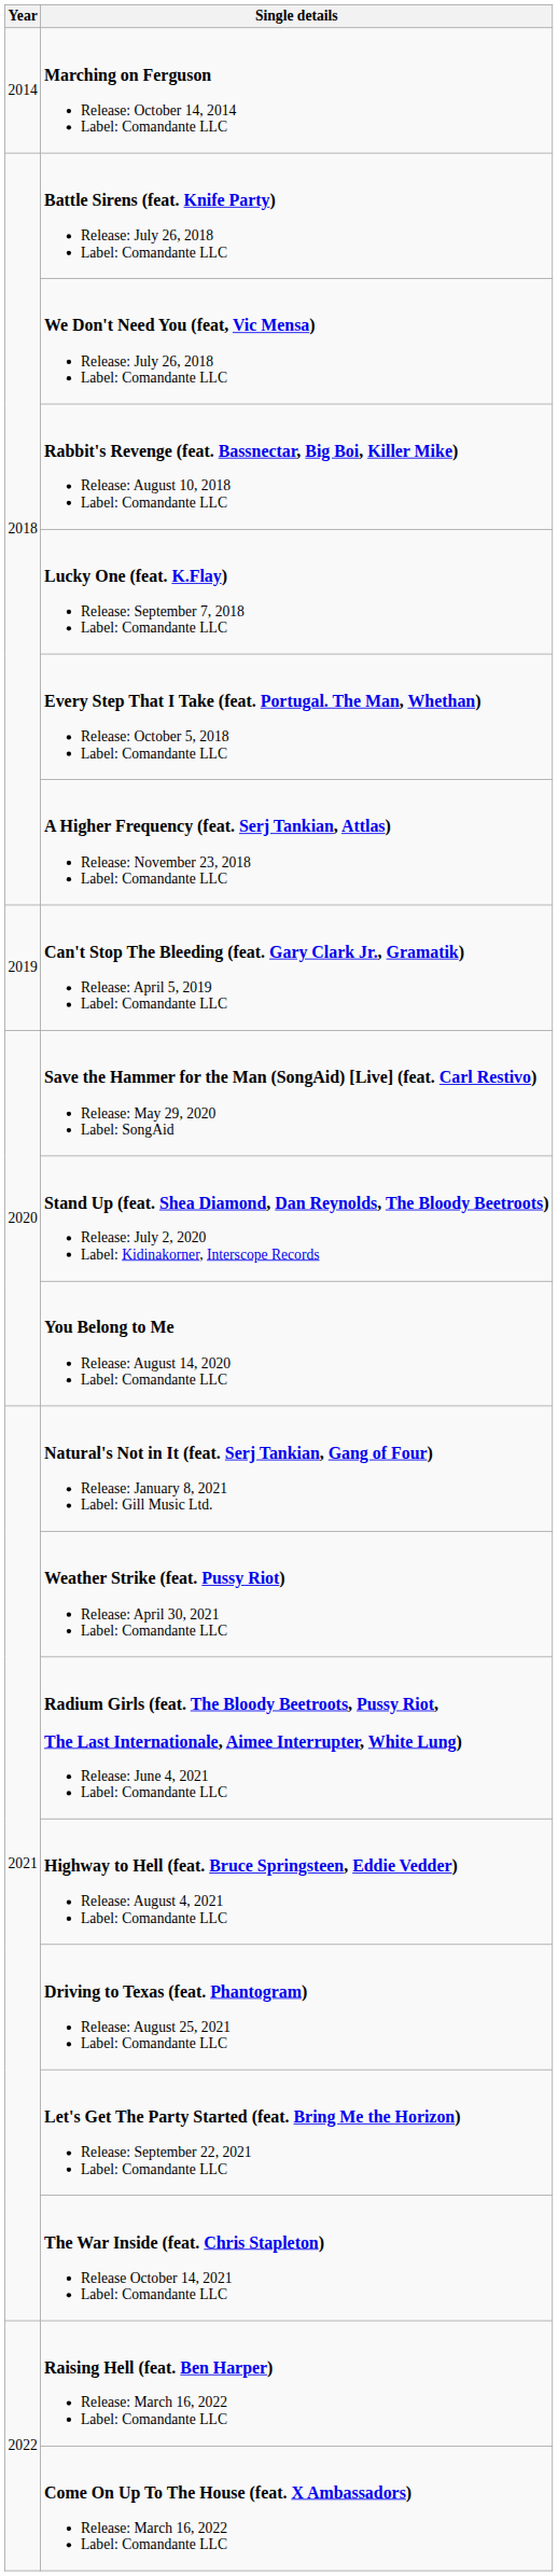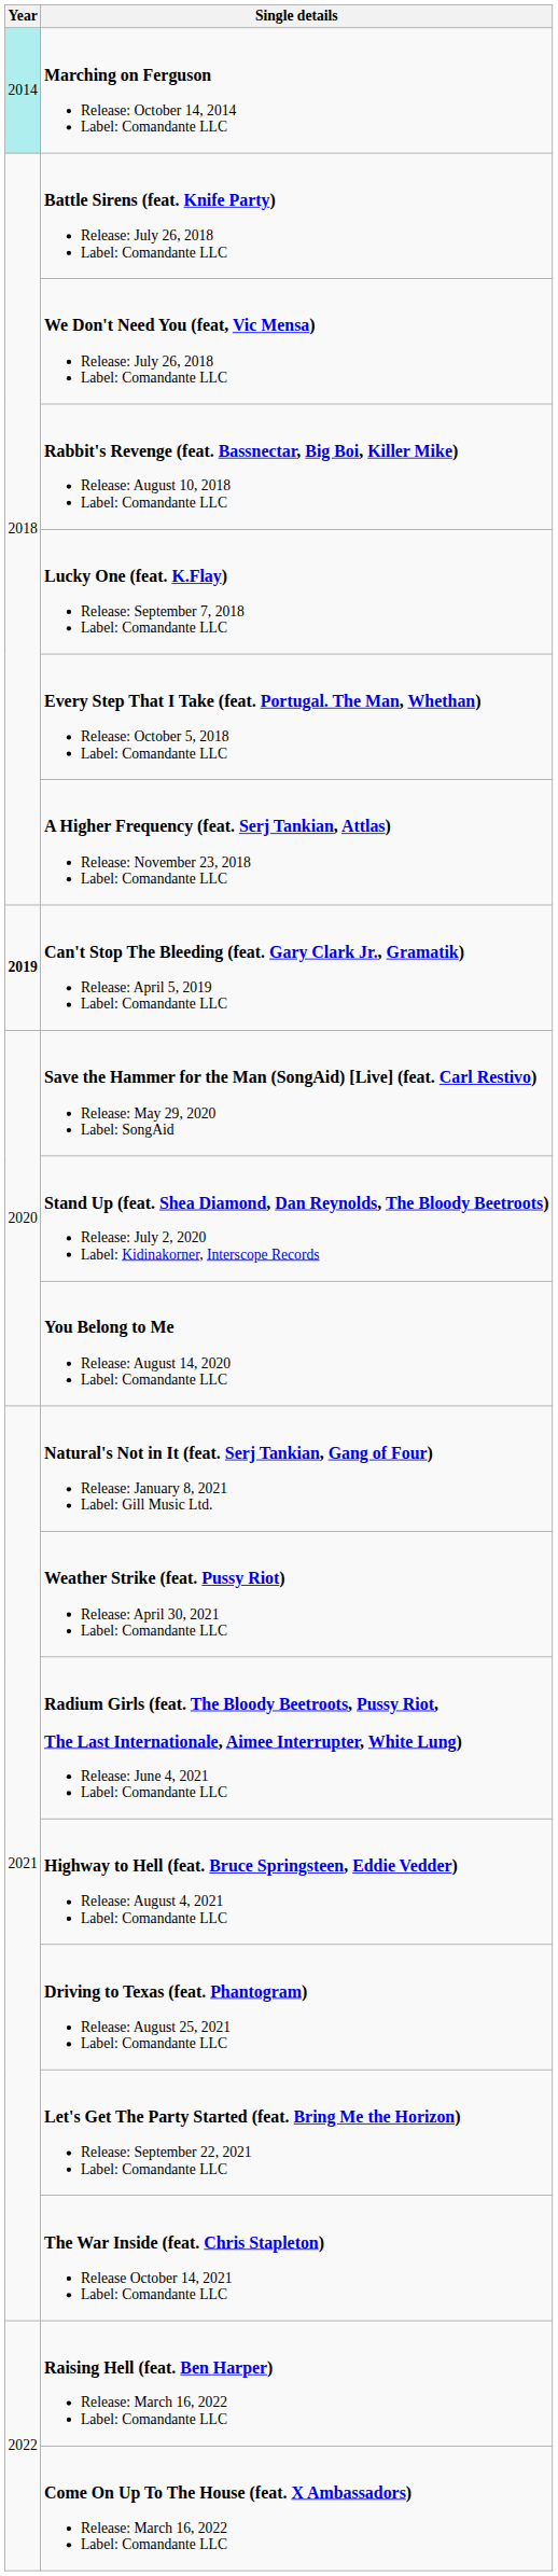row 2 | Year: no background -> paleturquoise background
row 9 | Year: normal -> bold
